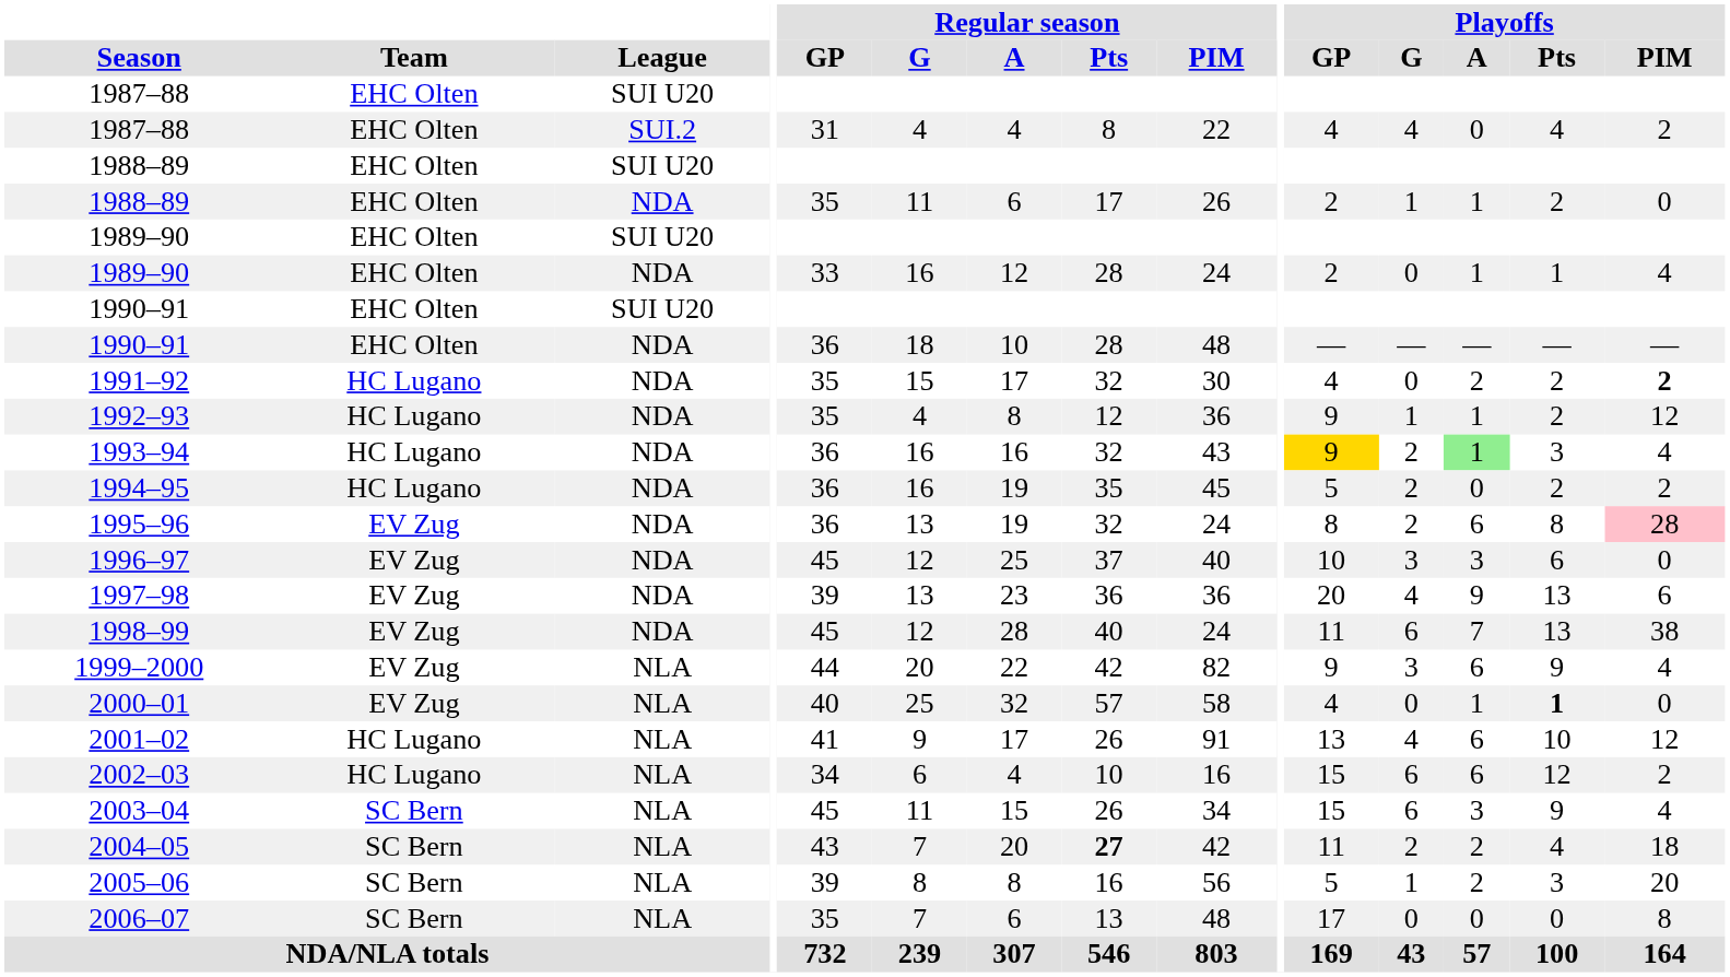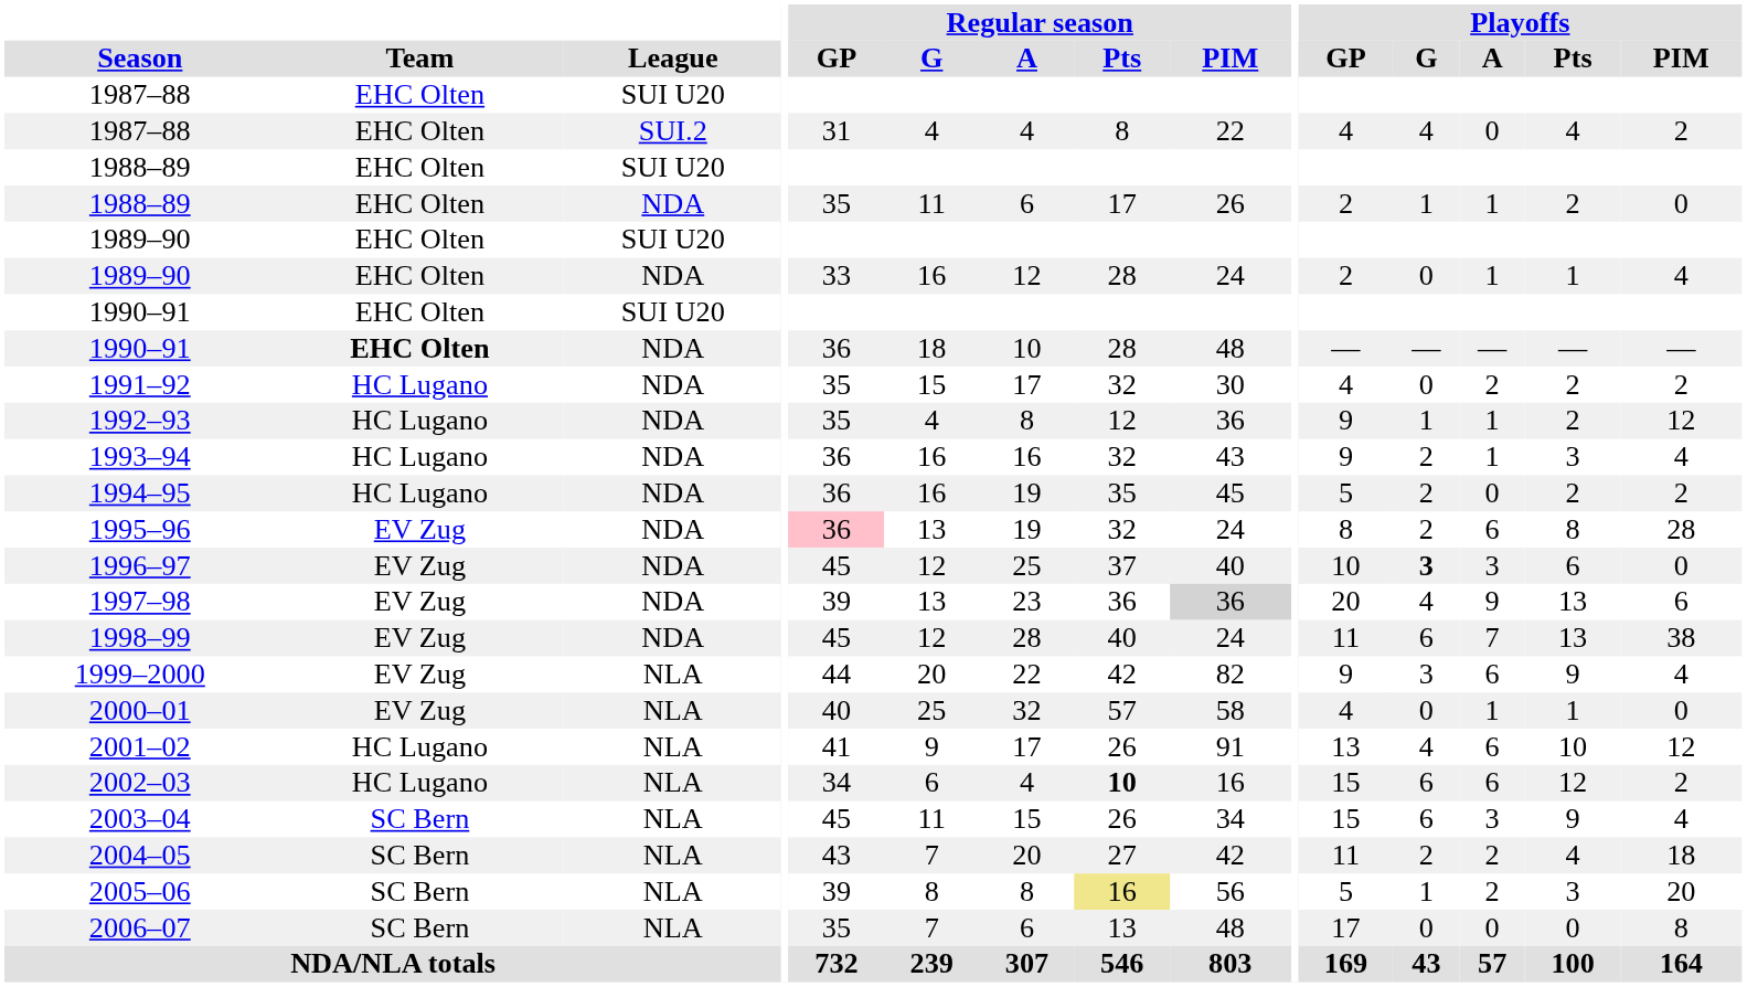1990–91 / NDA | Team: normal -> bold
1991–92 | Playoffs / PIM: bold -> normal
1993–94 | Playoffs / GP: gold background -> no background
1993–94 | Playoffs / A: lightgreen background -> no background
1995–96 | Regular season / GP: no background -> pink background
1995–96 | Playoffs / PIM: pink background -> no background
1996–97 | Playoffs / G: normal -> bold
1997–98 | Regular season / PIM: no background -> lightgrey background
2000–01 | Playoffs / Pts: bold -> normal
2002–03 | Regular season / Pts: normal -> bold
2004–05 | Regular season / Pts: bold -> normal
2005–06 | Regular season / Pts: no background -> khaki background
